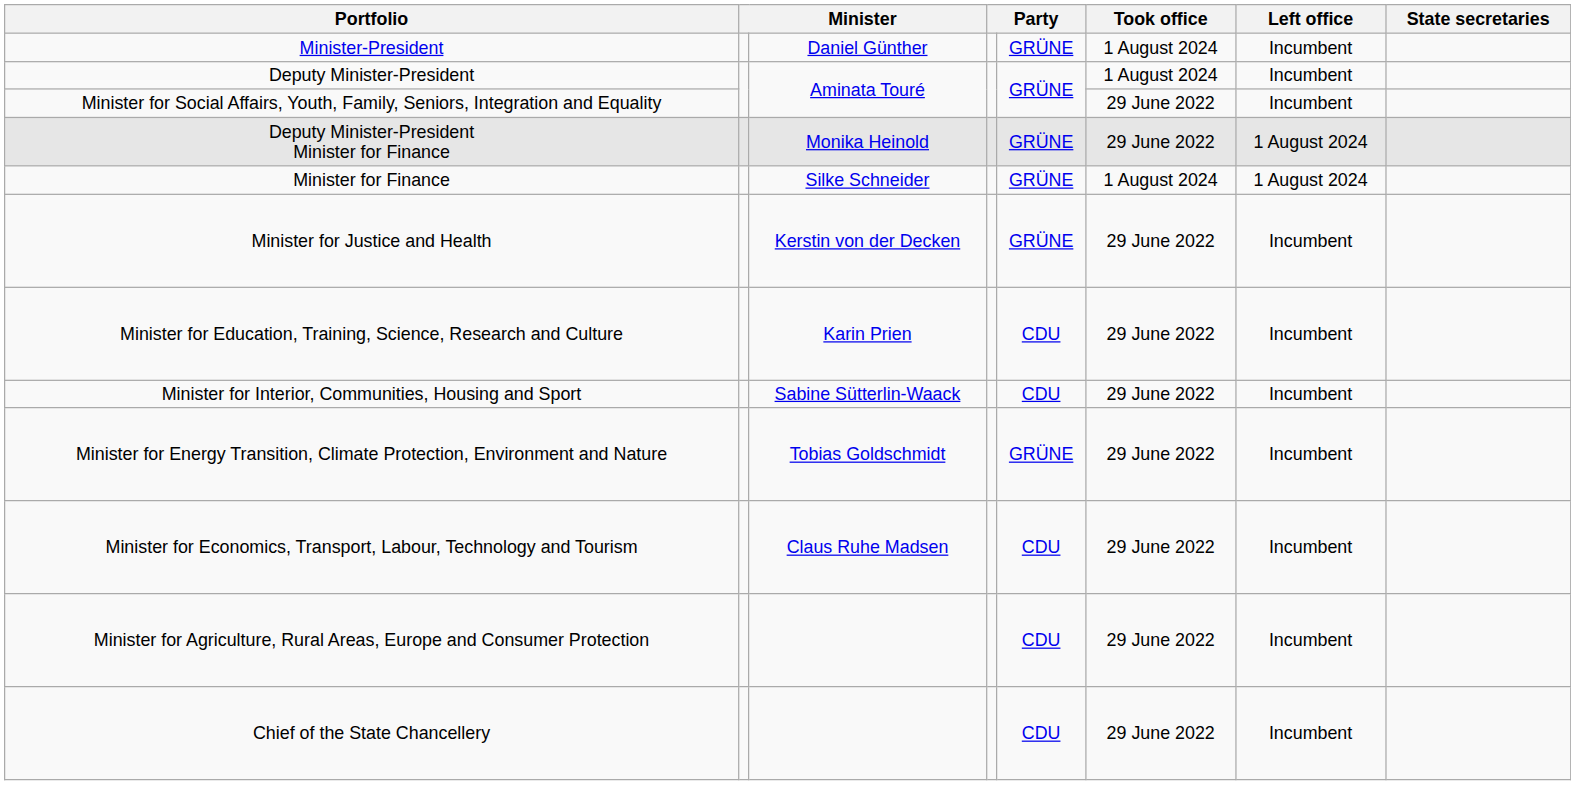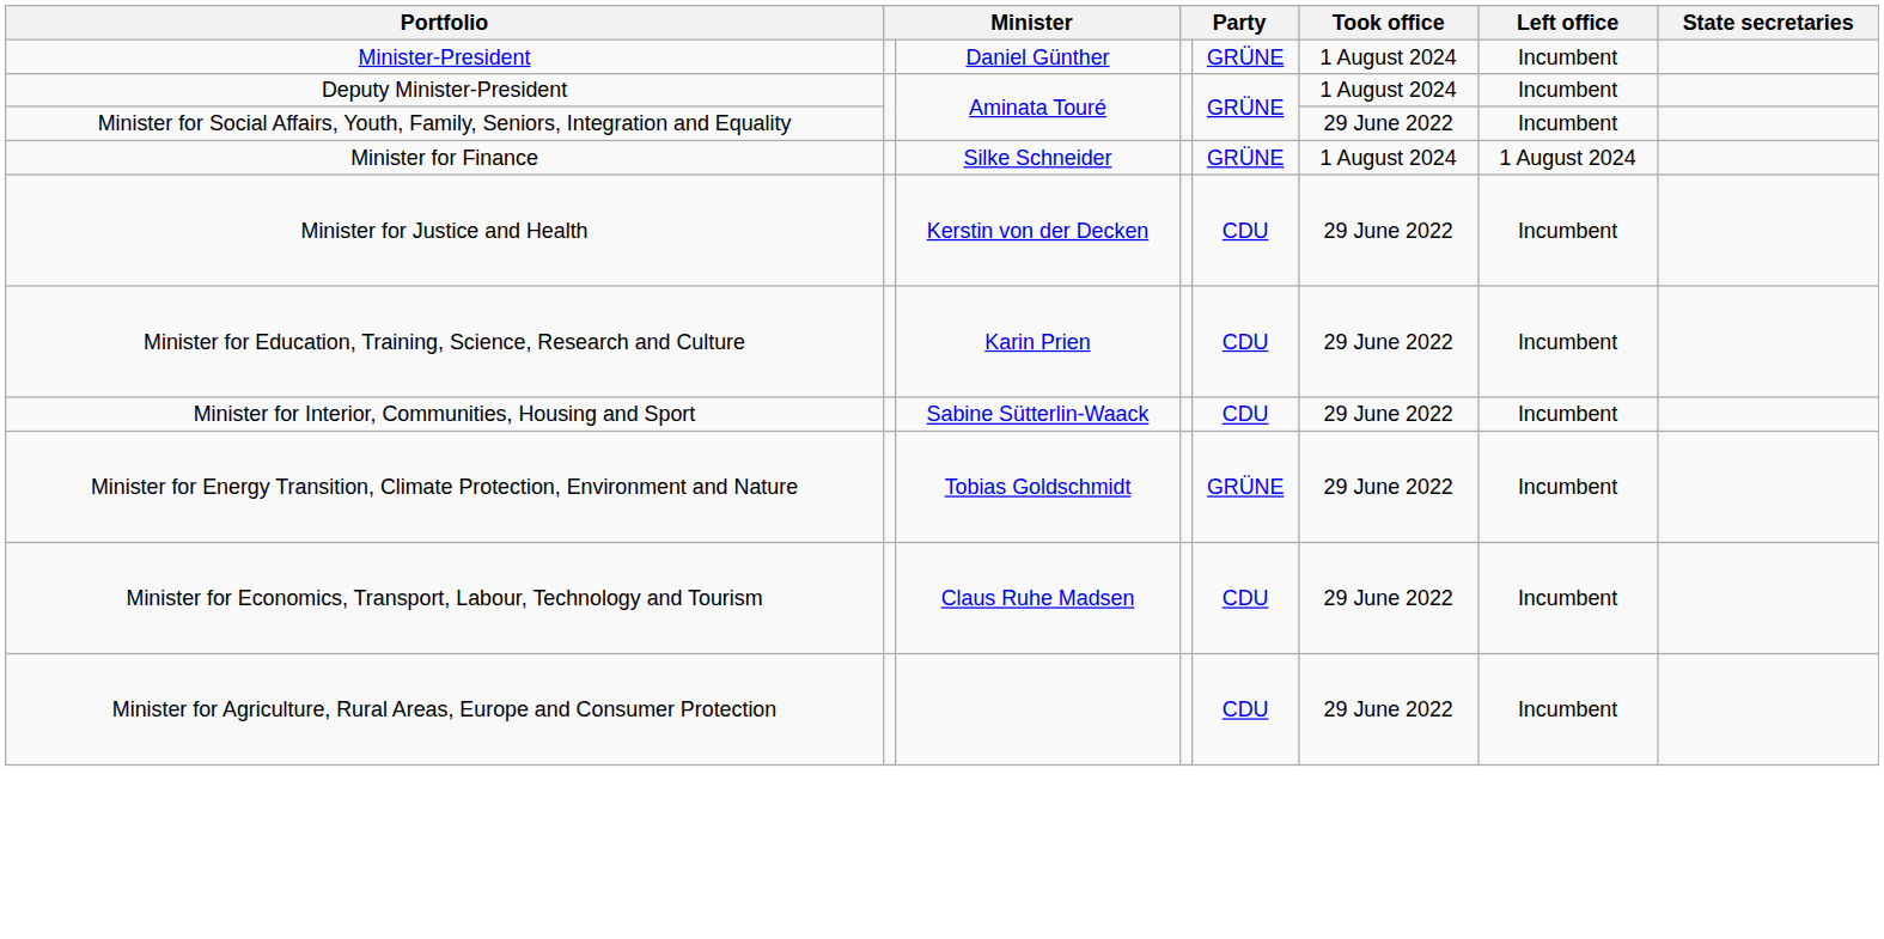- row: Deputy Minister-President Minister for Finance | Monika Heinold | GRÜNE | 29 June 2022 | 1 August 2024
Minister for Justice and Health | column 5: GRÜNE -> CDU
- row: Chief of the State Chancellery | CDU | 29 June 2022 | Incumbent
